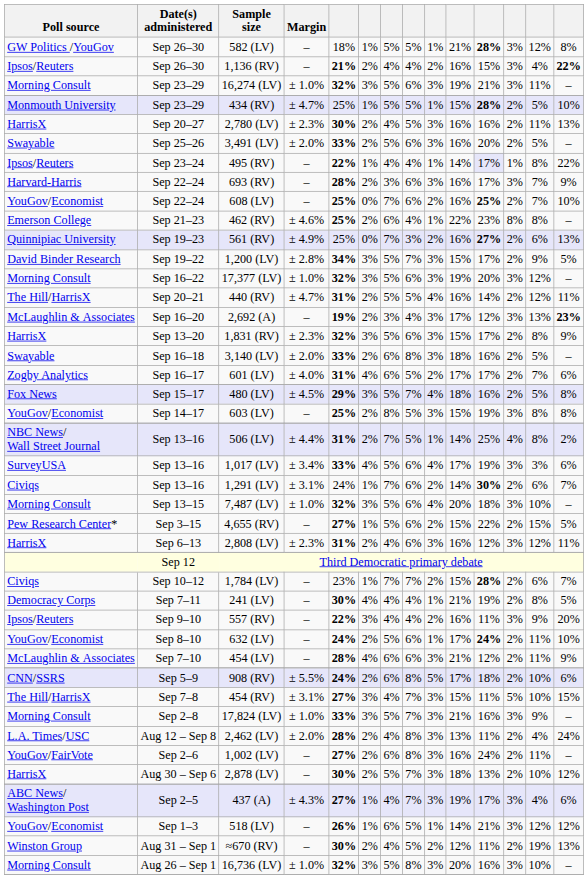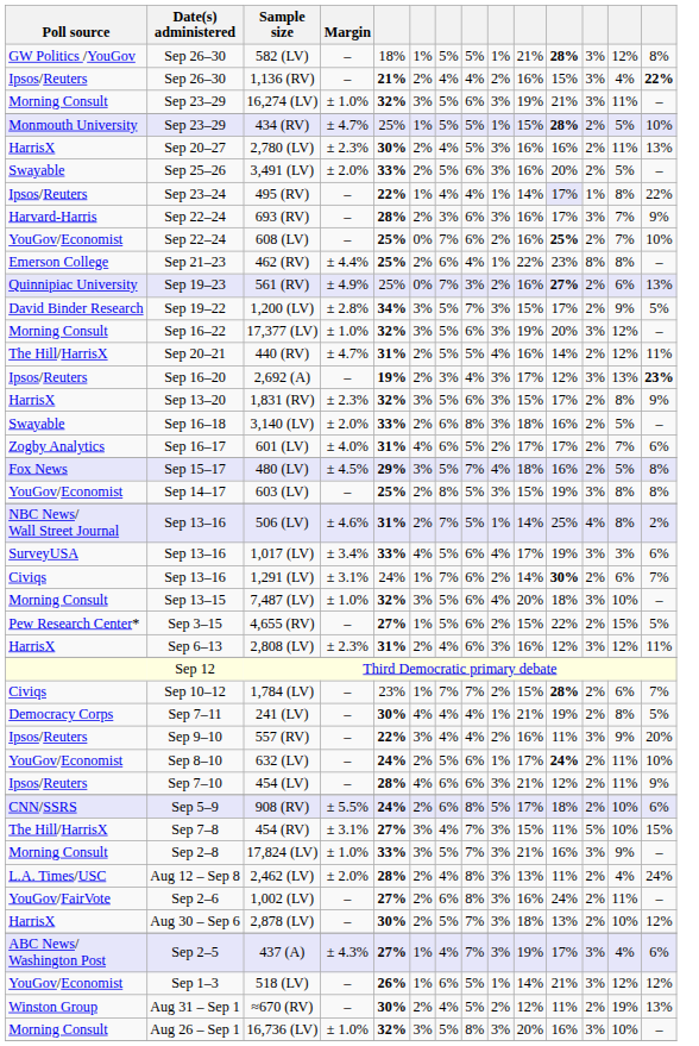462 (RV) | Margin: ± 4.6% -> ± 4.4%
2,692 (A) | Poll source: McLaughlin & Associates -> Ipsos/Reuters
506 (LV) | Margin: ± 4.4% -> ± 4.6%
454 (LV) | Poll source: McLaughlin & Associates -> Ipsos/Reuters
